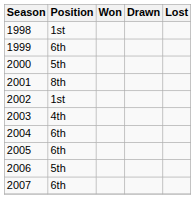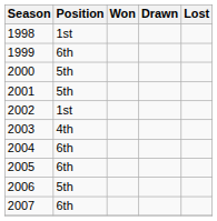2001 | Position: 8th -> 5th
